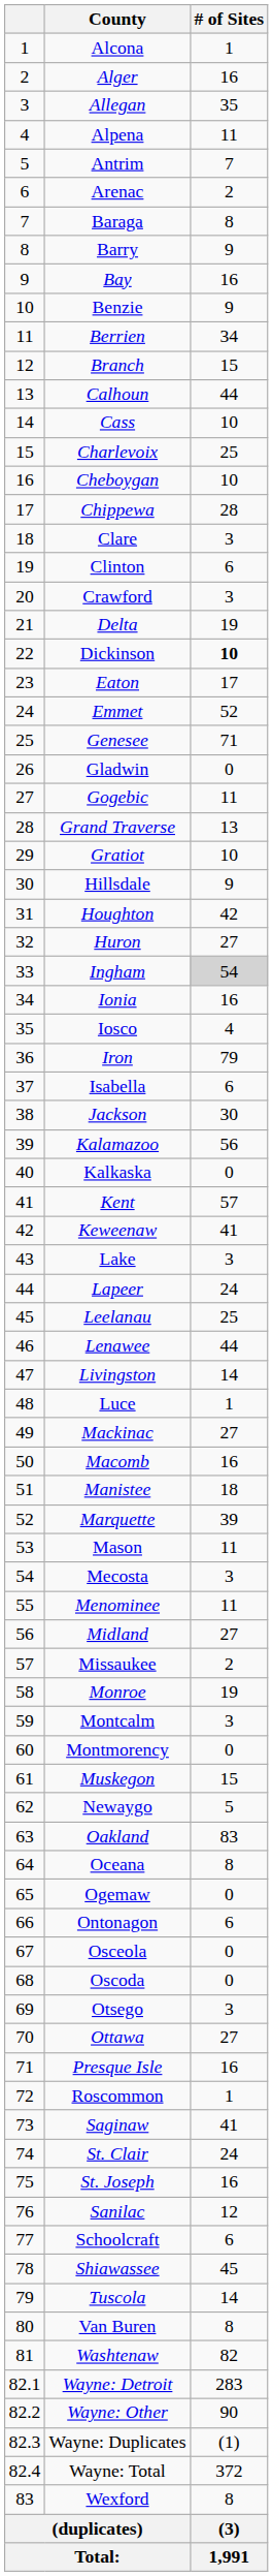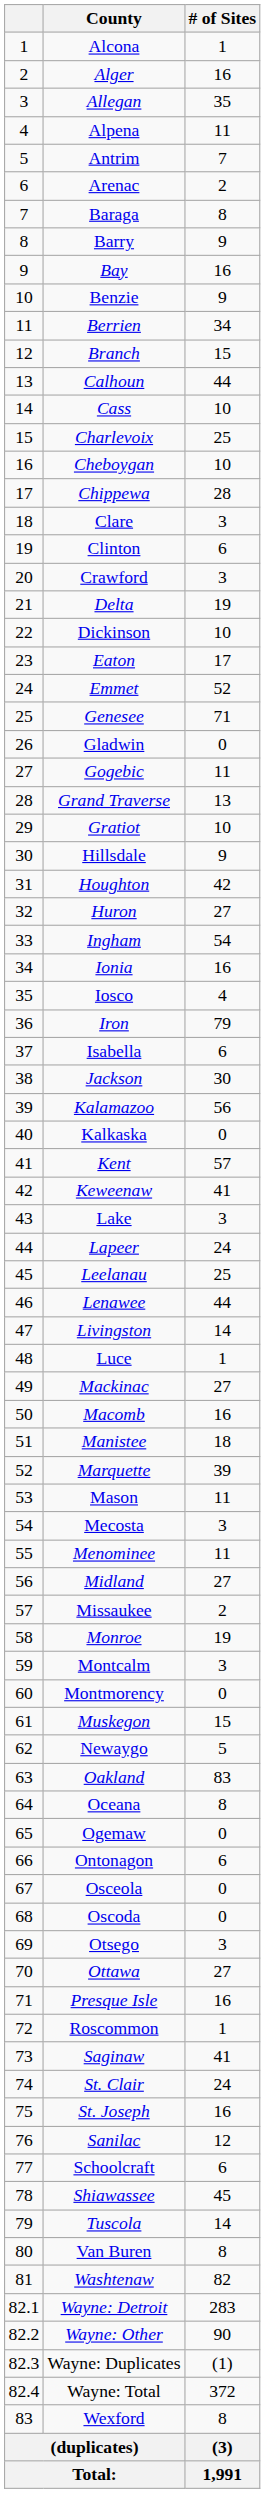Dickinson | # of Sites: bold -> normal
Ingham | # of Sites: lightgrey background -> no background
